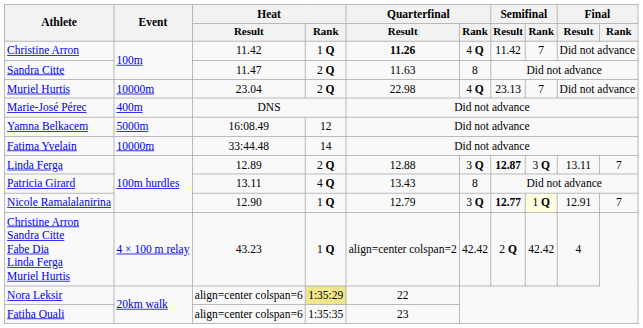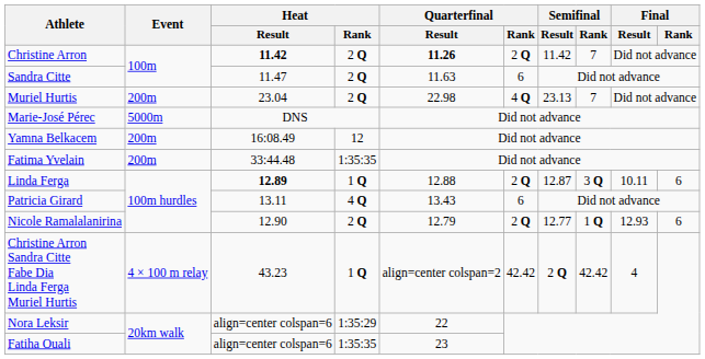Christine Arron | Heat / Result: normal -> bold
Christine Arron | Heat / Rank: 1 Q -> 2 Q
Christine Arron | Quarterfinal / Rank: 4 Q -> 2 Q
Sandra Citte | Quarterfinal / Rank: 8 -> 6
Muriel Hurtis | Event: 10000m -> 200m
Marie-José Pérec | Event: 400m -> 5000m
Yamna Belkacem | Event: 5000m -> 200m
Fatima Yvelain | Event: 10000m -> 200m
Fatima Yvelain | Heat / Rank: 14 -> 1:35:35
Linda Ferga | Heat / Result: normal -> bold
Linda Ferga | Heat / Rank: 2 Q -> 1 Q
Linda Ferga | Quarterfinal / Rank: 3 Q -> 2 Q
Linda Ferga | Semifinal / Result: bold -> normal
Linda Ferga | Final / Result: 13.11 -> 10.11
Linda Ferga | Final / Rank: 7 -> 6
Patricia Girard | Quarterfinal / Rank: 8 -> 6
Nicole Ramalalanirina | Heat / Rank: 1 Q -> 2 Q
Nicole Ramalalanirina | Quarterfinal / Rank: 3 Q -> 2 Q
Nicole Ramalalanirina | Semifinal / Result: bold -> normal
Nicole Ramalalanirina | Semifinal / Rank: lightyellow background -> no background
Nicole Ramalalanirina | Final / Result: 12.91 -> 12.93
Nicole Ramalalanirina | Final / Rank: 7 -> 6
Nora Leksir | Heat / Rank: khaki background -> no background
